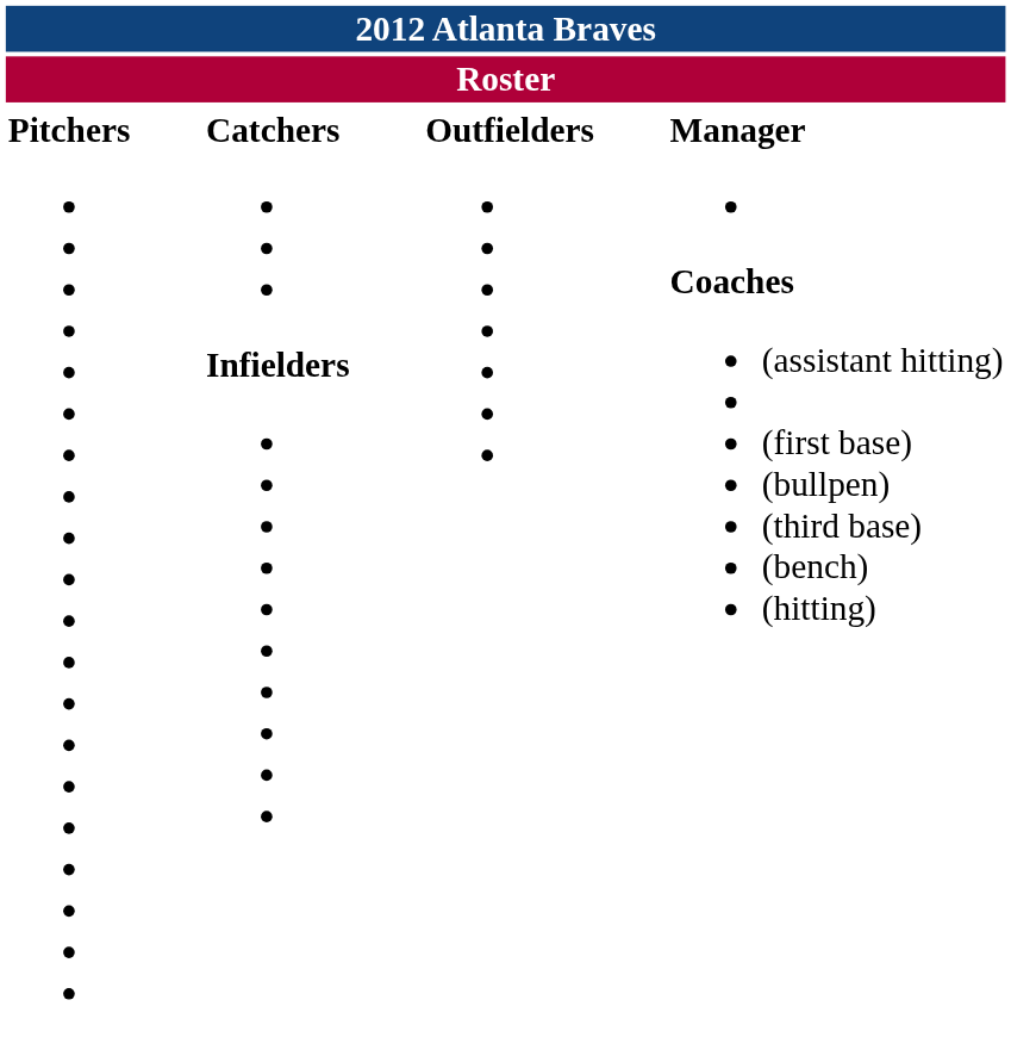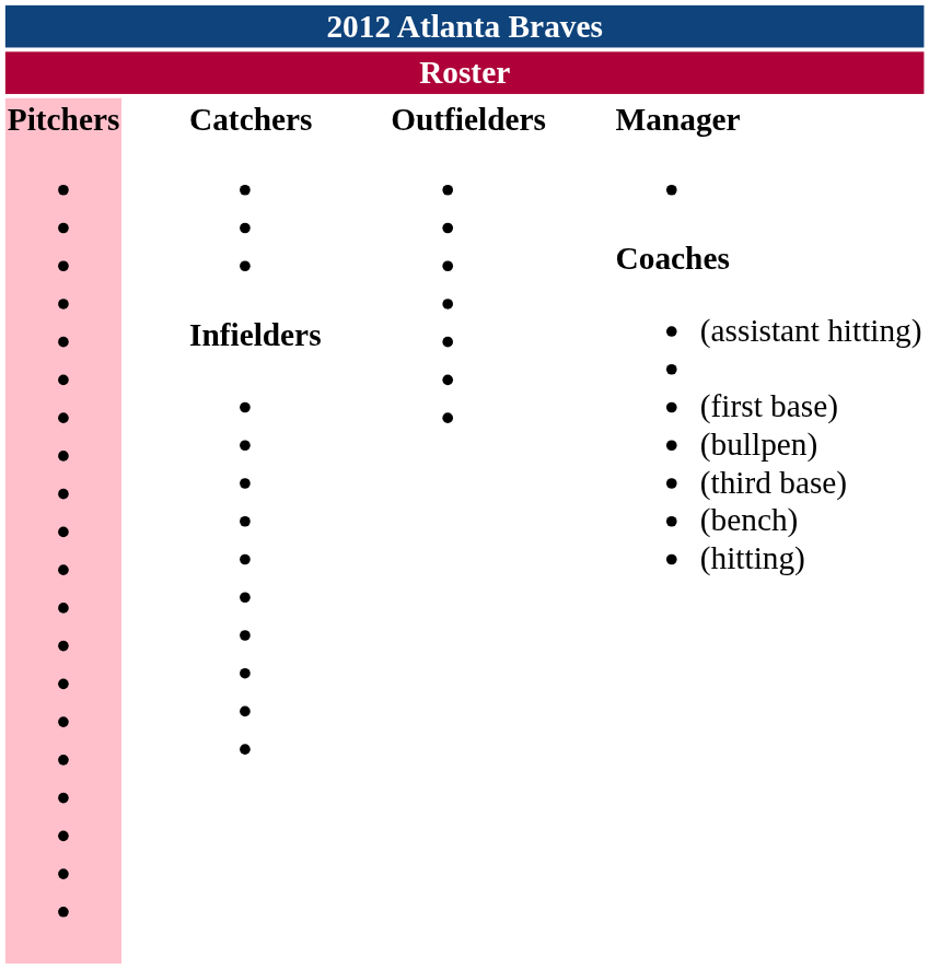Pitchers | column 1: no background -> pink background
